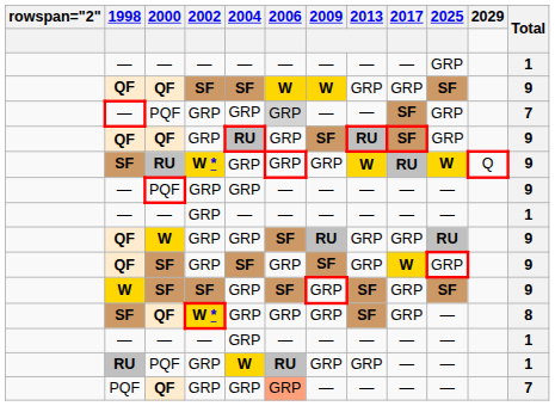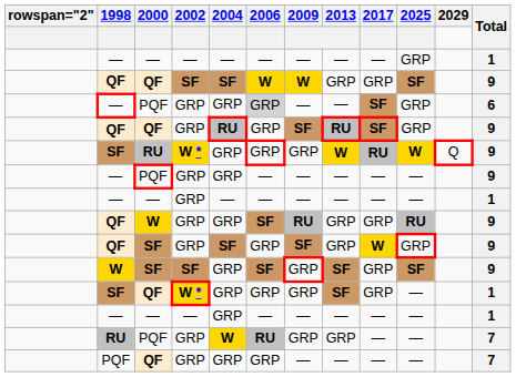row 5 | Total: 7 -> 6
row 13 | Total: 8 -> 1
row 15 | Total: 1 -> 7
row 16 | 2006: lightsalmon background -> no background
